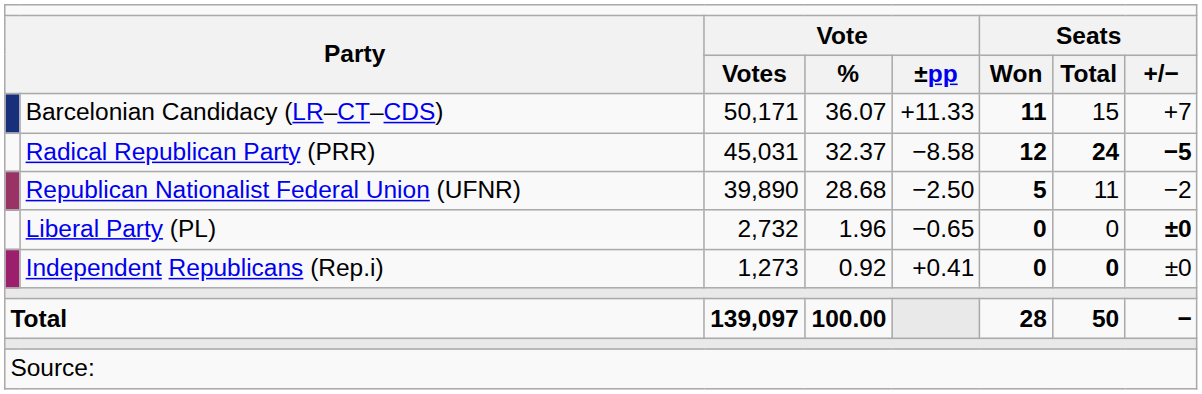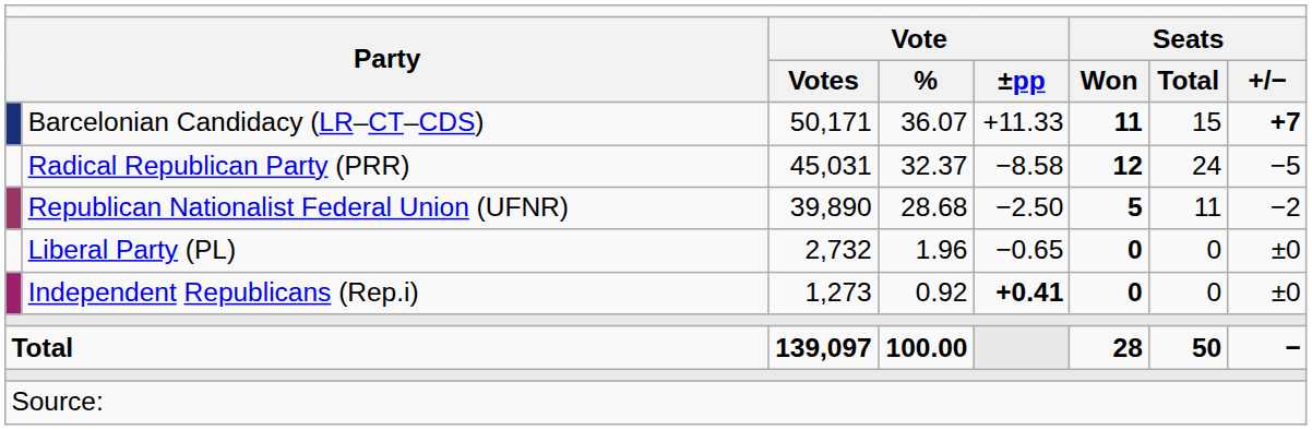Barcelonian Candidacy (LR–CT–CDS) | column 8: normal -> bold
Radical Republican Party (PRR) | column 7: bold -> normal
Radical Republican Party (PRR) | column 8: bold -> normal
Liberal Party (PL) | column 8: bold -> normal
Independent Republicans (Rep.i) | column 5: normal -> bold
Independent Republicans (Rep.i) | column 7: bold -> normal
